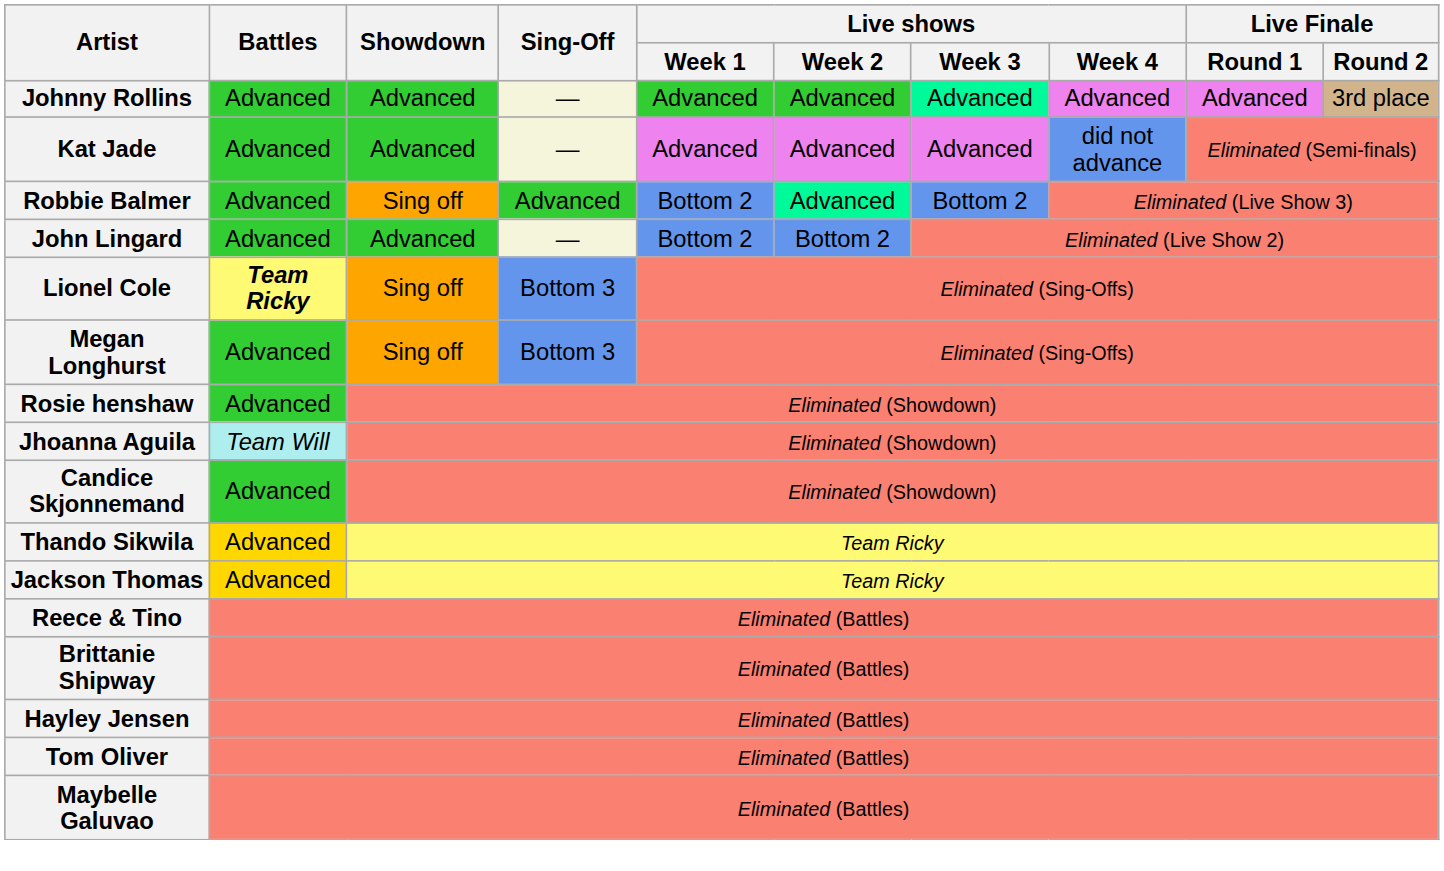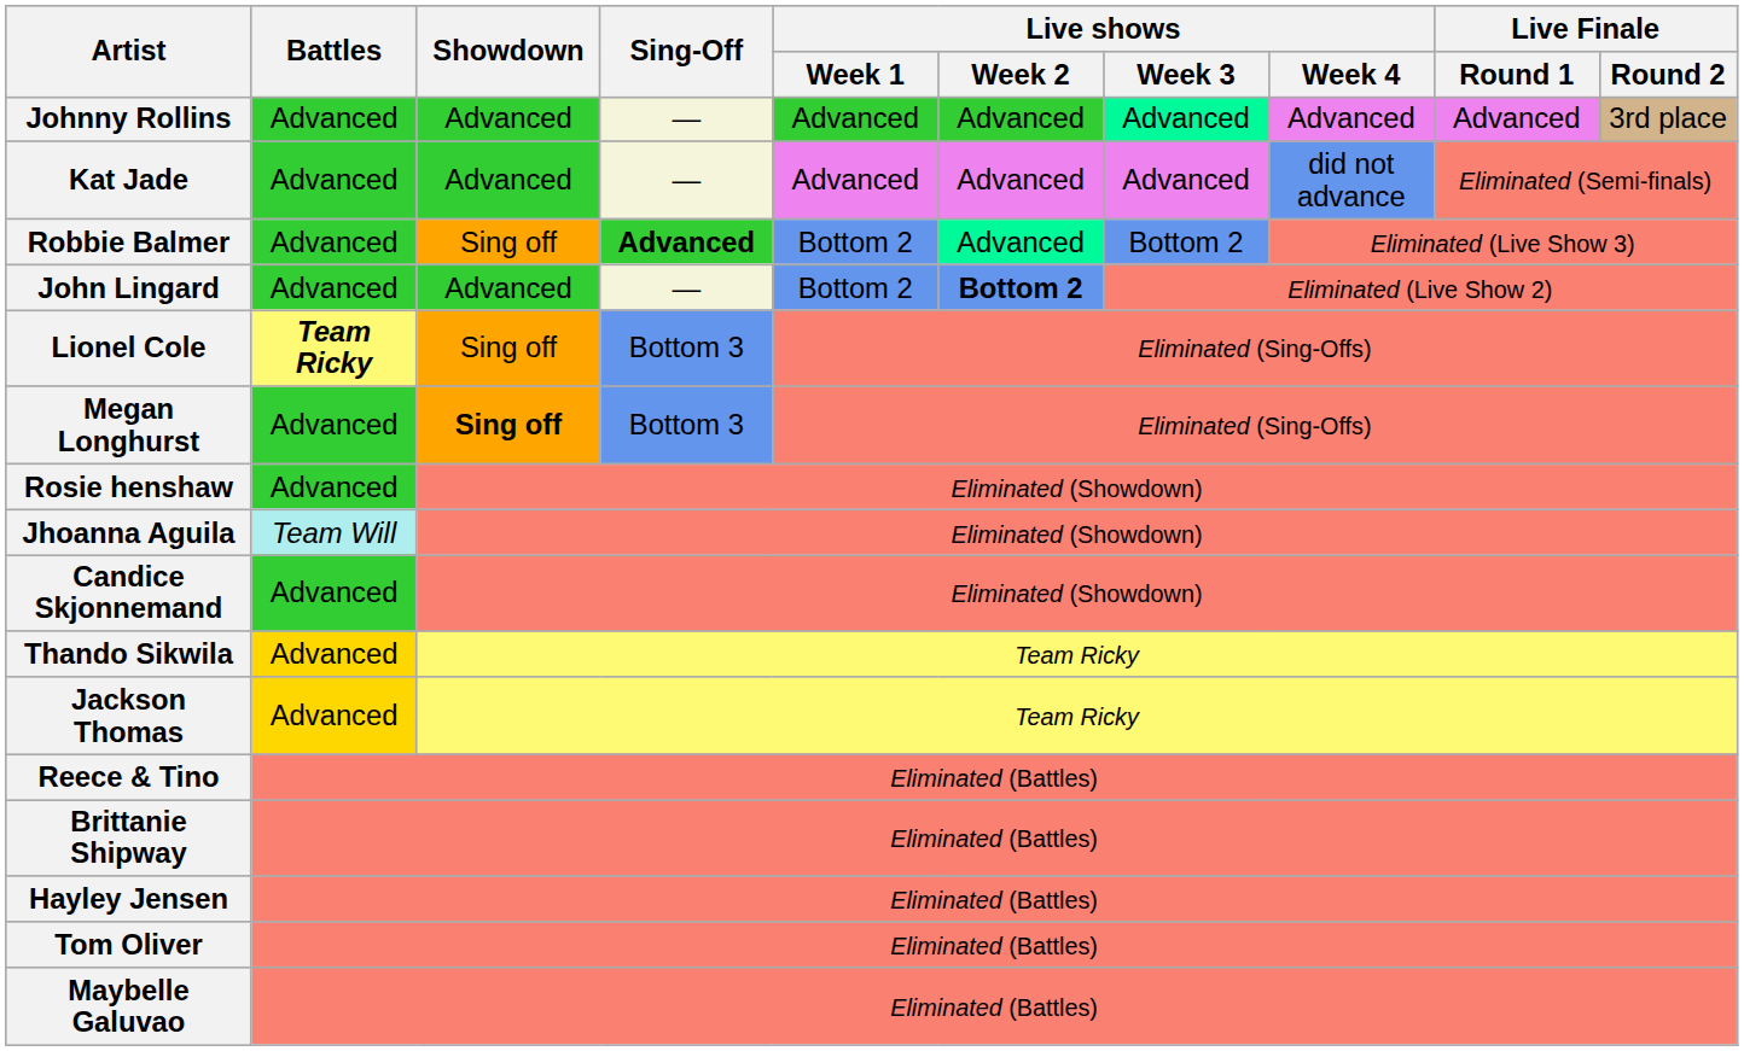Robbie Balmer | Sing-Off: normal -> bold
John Lingard | Live shows / Week 2: normal -> bold
Megan Longhurst | Showdown: normal -> bold
